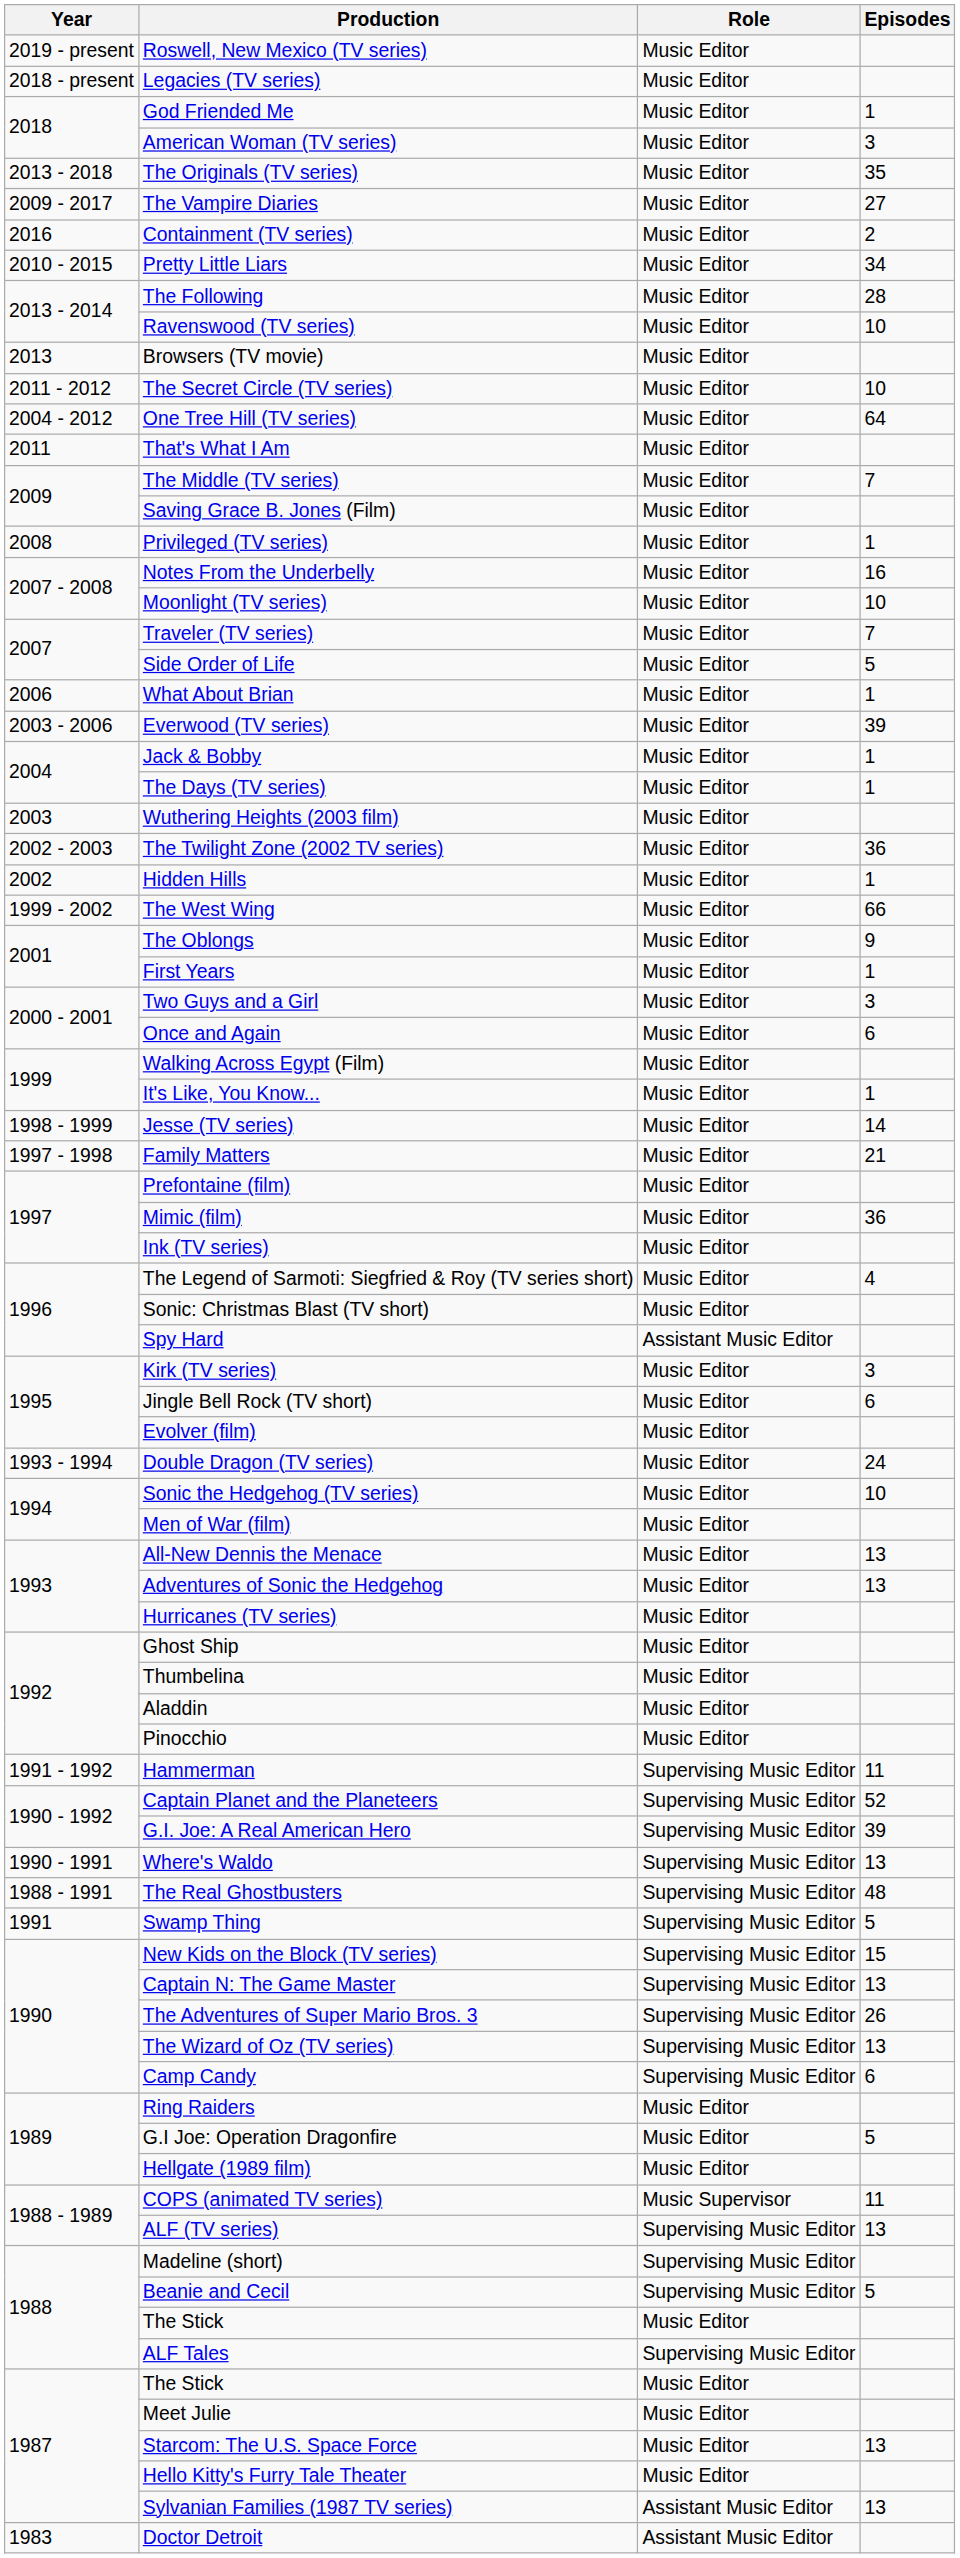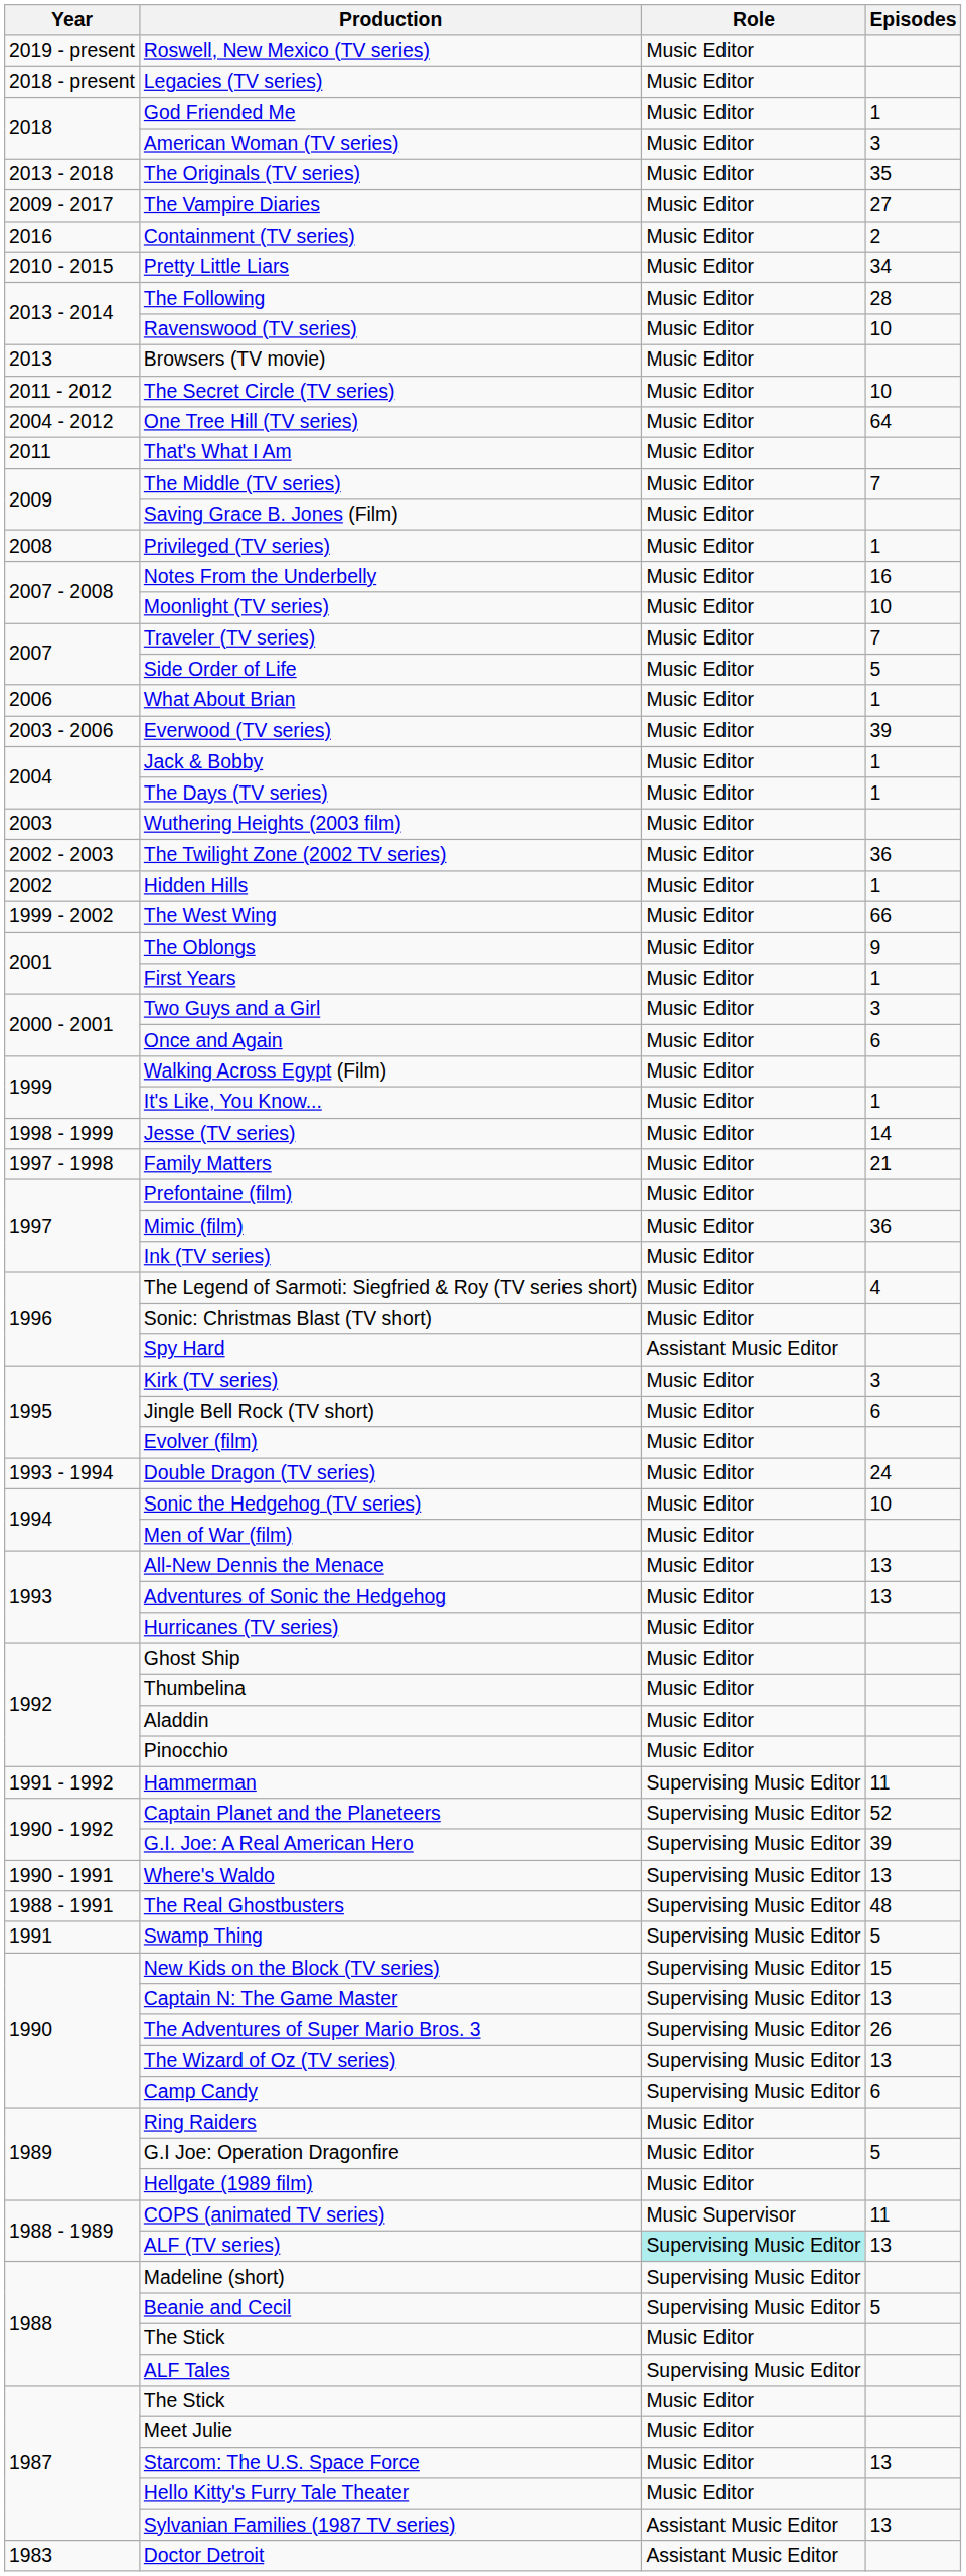ALF (TV series) | Role: no background -> paleturquoise background
